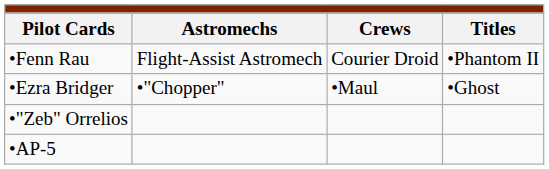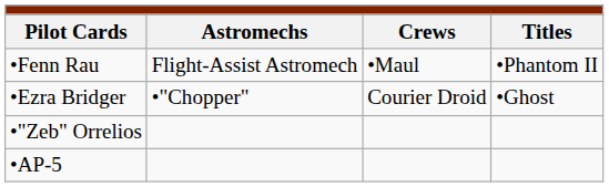•Fenn Rau | column 3: Courier Droid -> •Maul
•Ezra Bridger | column 3: •Maul -> Courier Droid
